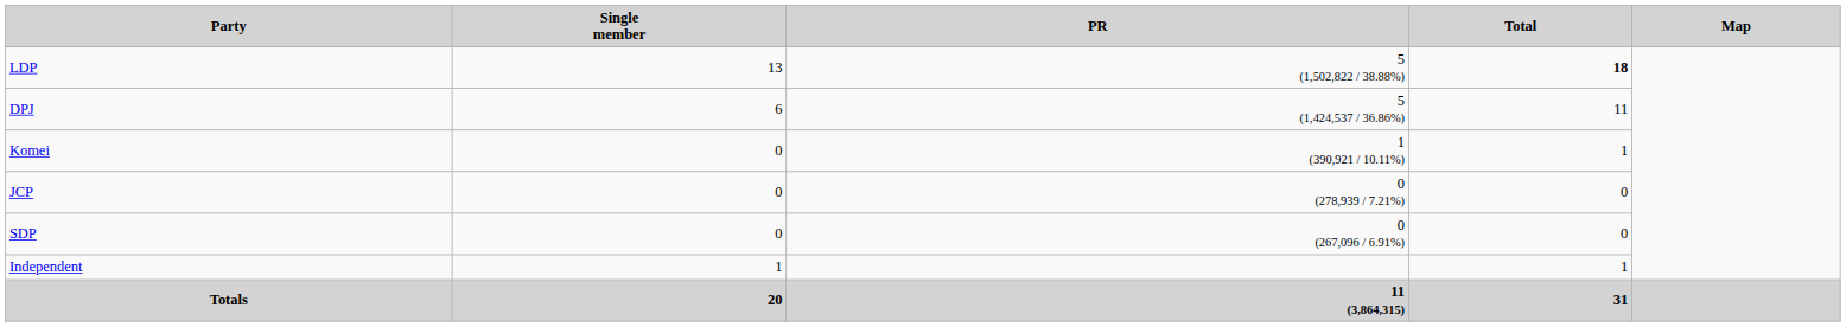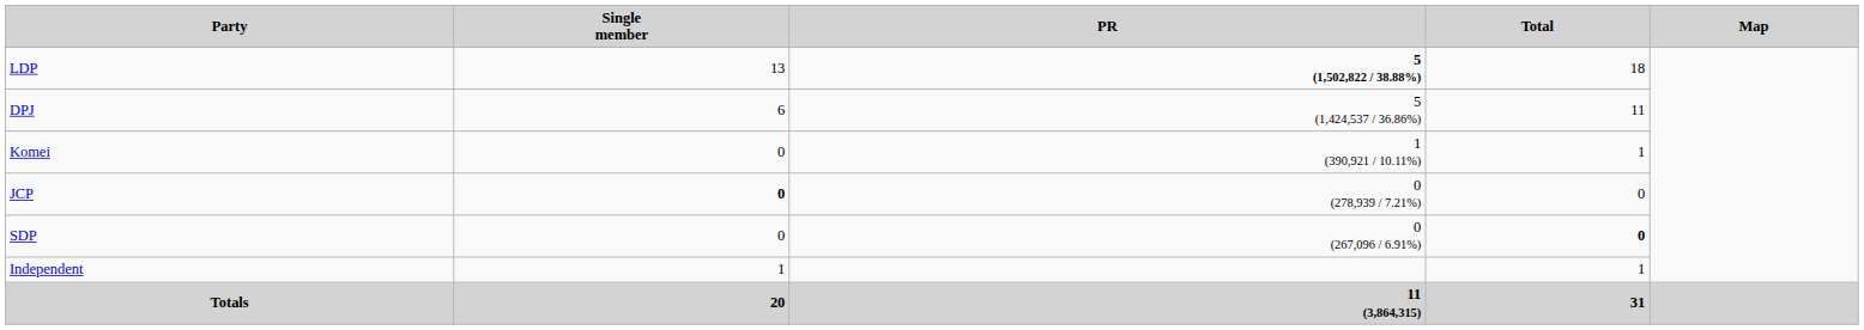LDP | PR: normal -> bold
LDP | Total: bold -> normal
JCP | Single member: normal -> bold
SDP | Total: normal -> bold
